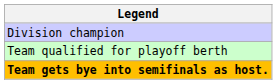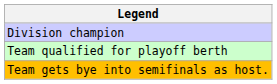row 4 | column 1: bold -> normal
